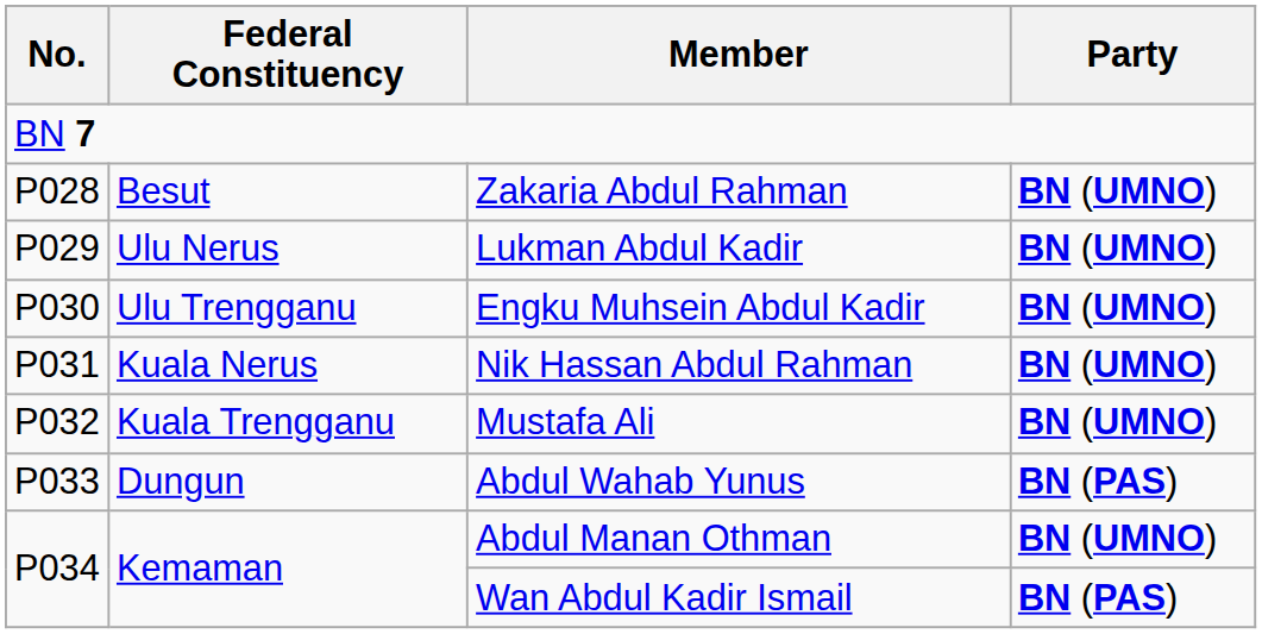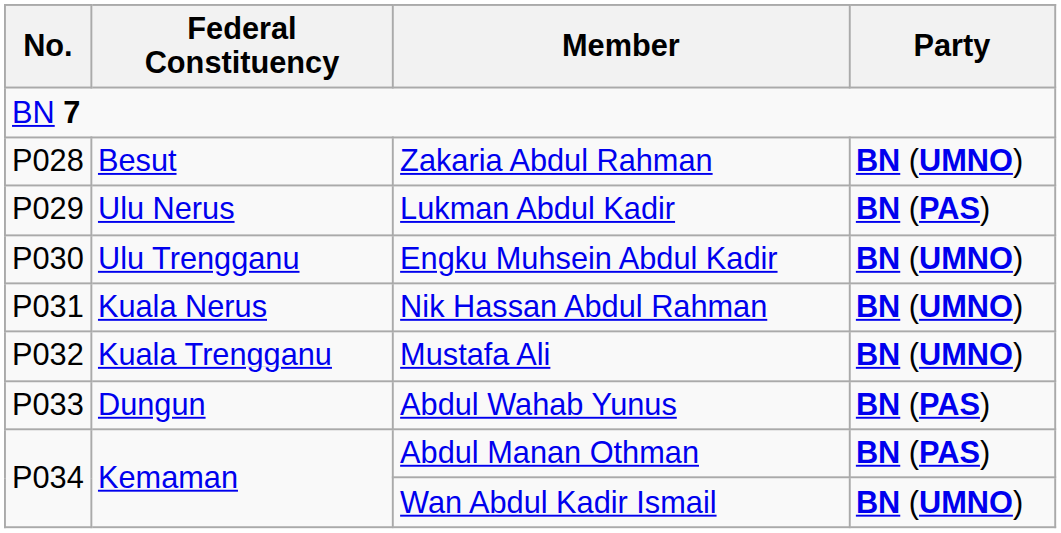Lukman Abdul Kadir | Party: BN (UMNO) -> BN (PAS)
Abdul Manan Othman | Party: BN (UMNO) -> BN (PAS)
Wan Abdul Kadir Ismail | Party: BN (PAS) -> BN (UMNO)
